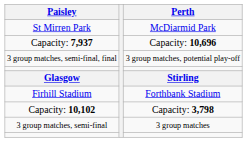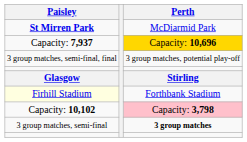St Mirren Park | Paisley: normal -> bold
Capacity: 7,937 | Perth: no background -> gold background
Firhill Stadium | Paisley: no background -> lightyellow background
Capacity: 10,102 | Perth: no background -> pink background
3 group matches, semi-final | Perth: normal -> bold
